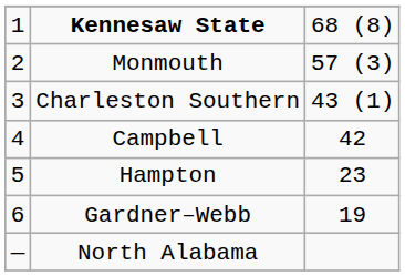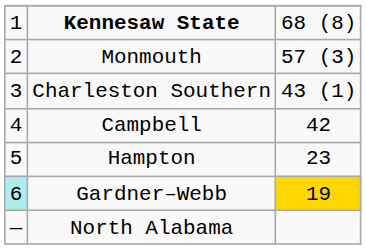Gardner–Webb | column 1: no background -> paleturquoise background
Gardner–Webb | column 3: no background -> gold background
